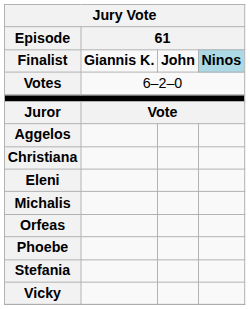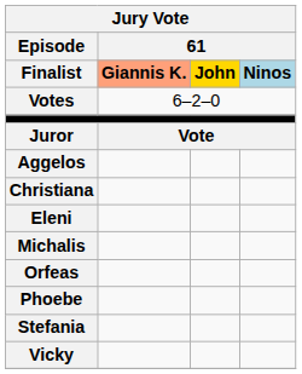Finalist | column 2: no background -> lightsalmon background
Finalist | column 3: no background -> gold background
